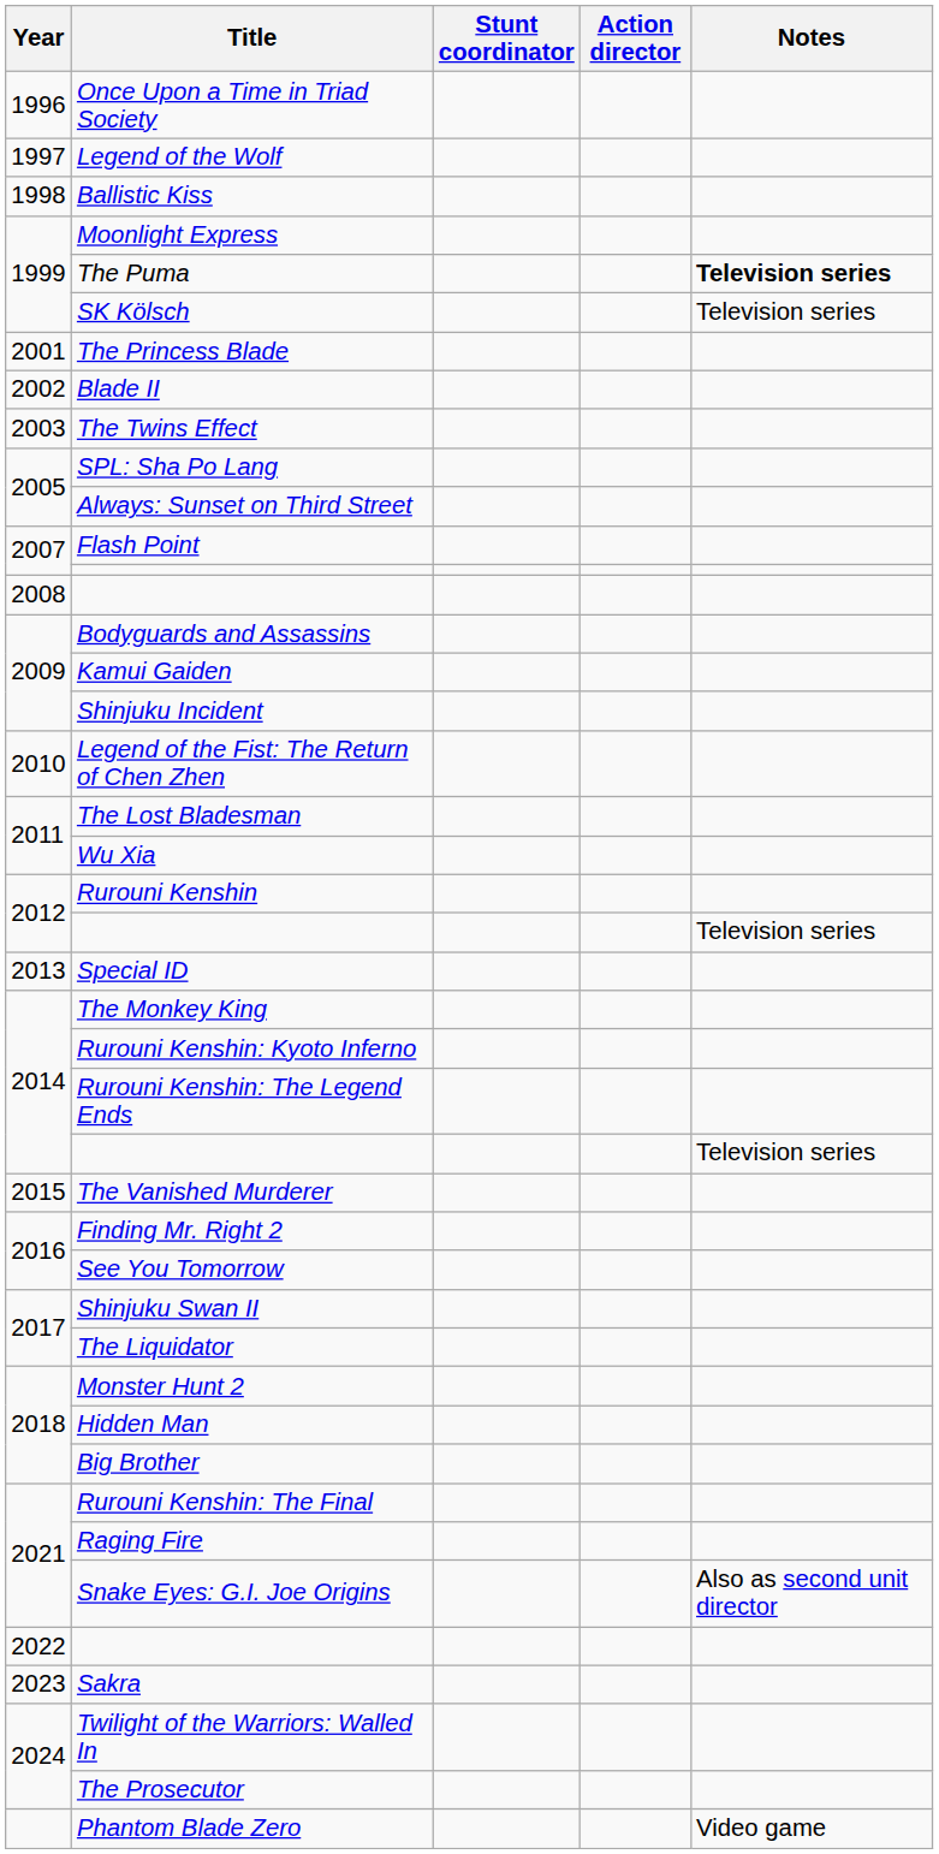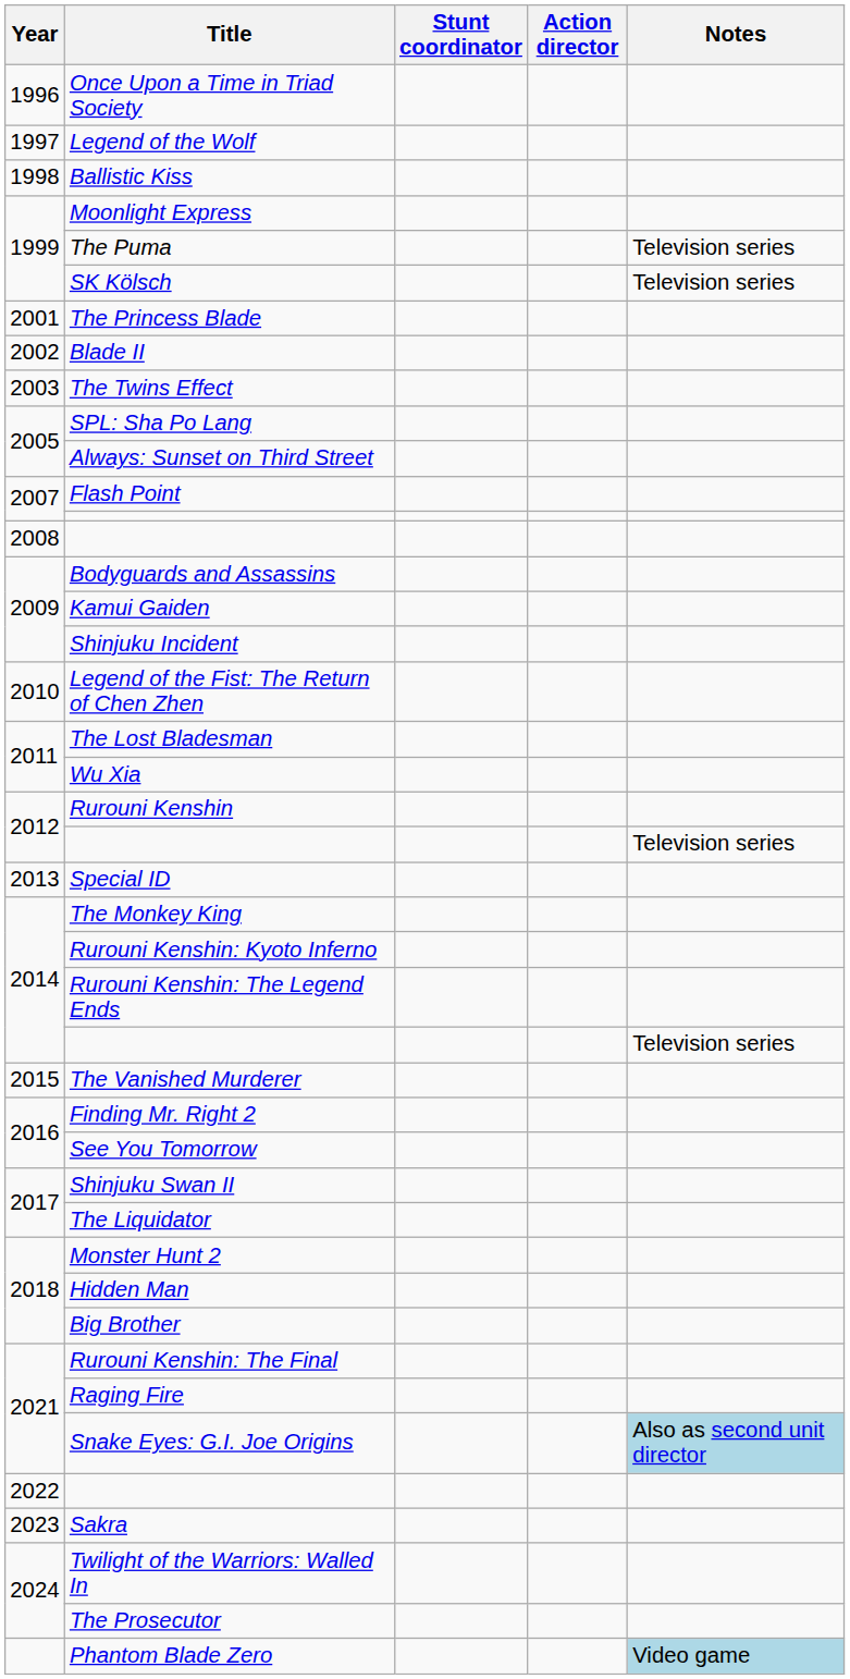The Puma | Notes: bold -> normal
Snake Eyes: G.I. Joe Origins | Notes: no background -> lightblue background
Phantom Blade Zero | Notes: no background -> lightblue background
